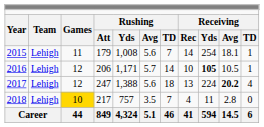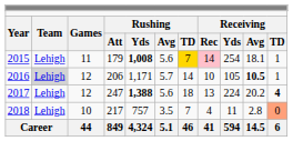2015 | column 5: normal -> bold
2015 | column 7: no background -> gold background
2015 | column 8: no background -> pink background
2016 | column 2: no background -> lightgrey background
2016 | column 9: bold -> normal
2016 | column 10: normal -> bold
2017 | column 5: normal -> bold
2017 | column 10: bold -> normal
2017 | column 11: normal -> bold
2018 | column 3: gold background -> no background
2018 | column 11: no background -> lightsalmon background
